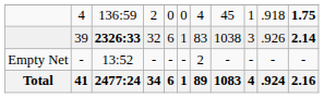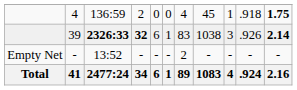39 | column 4: normal -> bold
